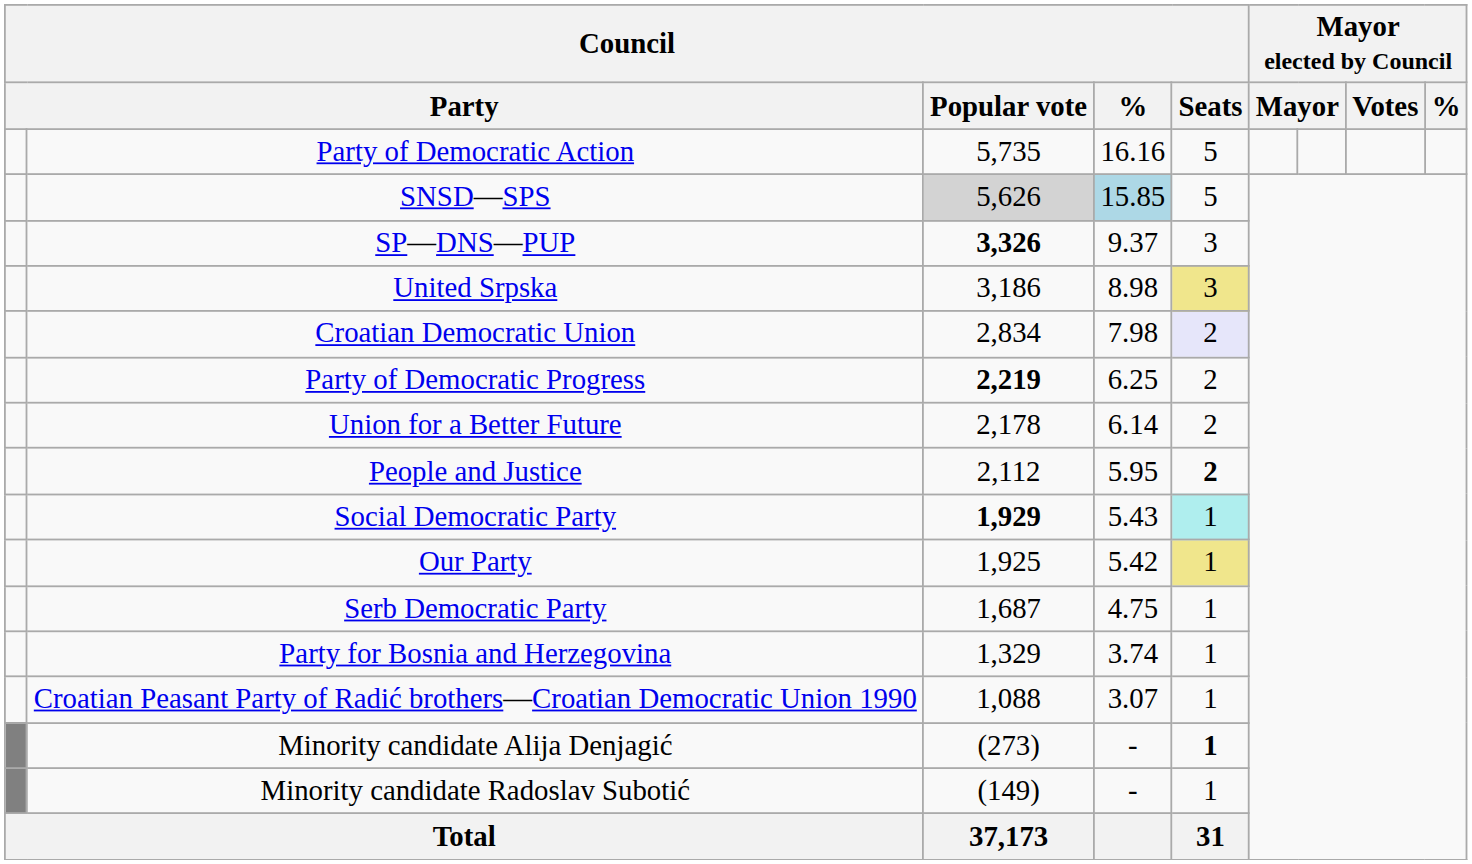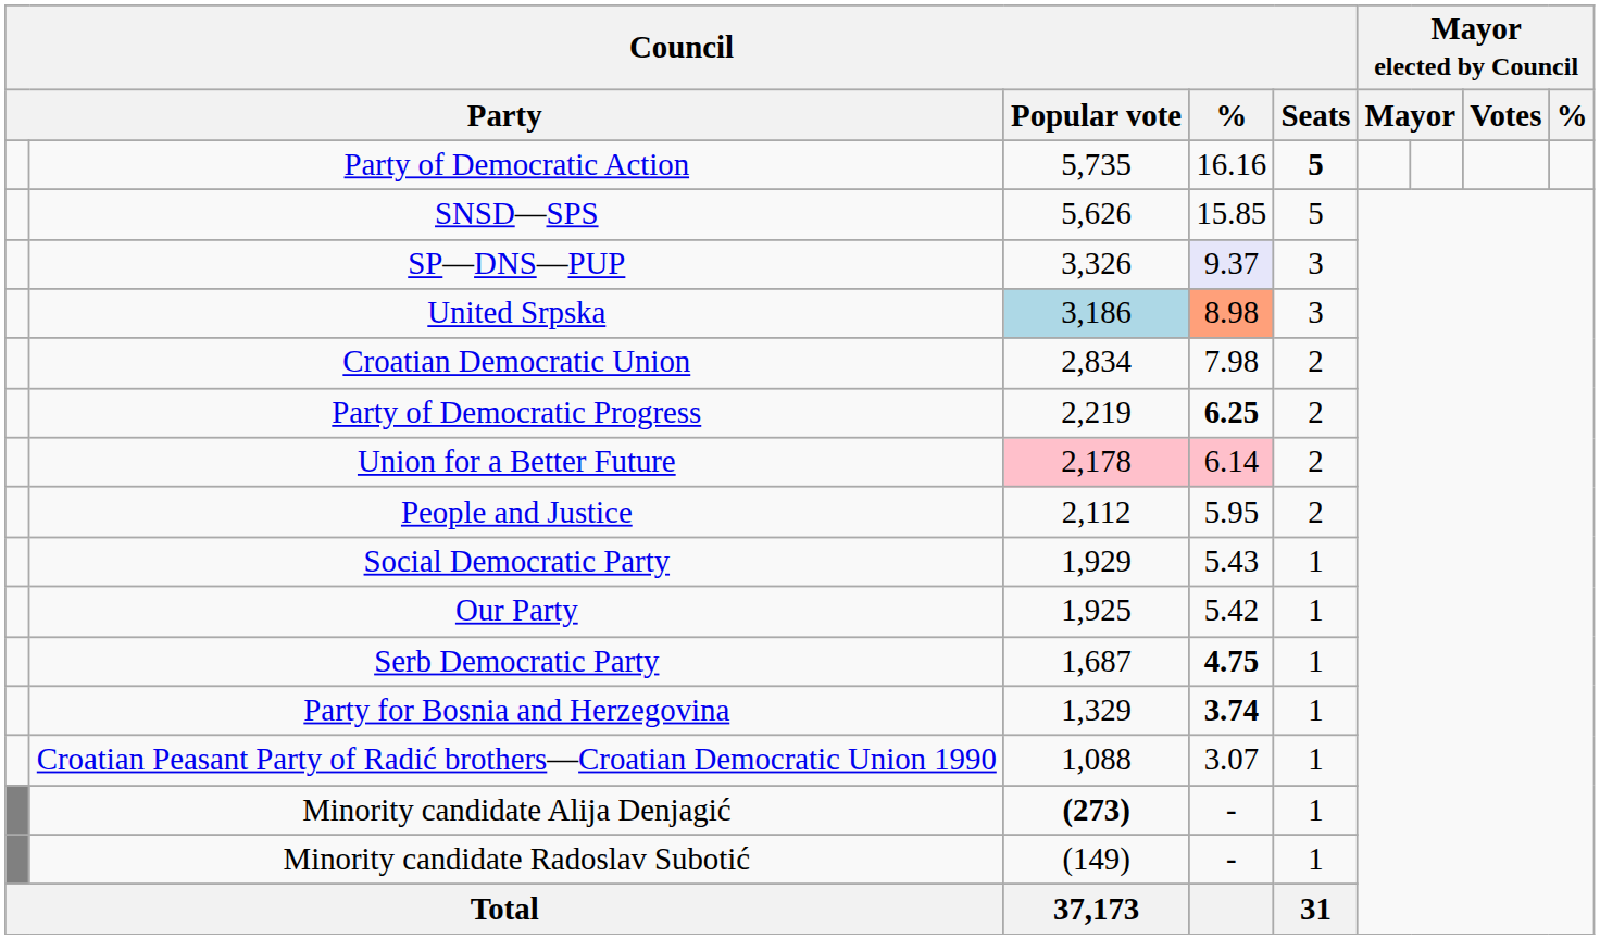Party of Democratic Action | Council / Seats: normal -> bold
SNSD—SPS | Council / Popular vote: lightgrey background -> no background
SNSD—SPS | Council / %: lightblue background -> no background
SP—DNS—PUP | Council / Popular vote: bold -> normal
SP—DNS—PUP | Council / %: no background -> lavender background
United Srpska | Council / Popular vote: no background -> lightblue background
United Srpska | Council / %: no background -> lightsalmon background
United Srpska | Council / Seats: khaki background -> no background
Croatian Democratic Union | Council / Seats: lavender background -> no background
Party of Democratic Progress | Council / Popular vote: bold -> normal
Party of Democratic Progress | Council / %: normal -> bold
Union for a Better Future | Council / Popular vote: no background -> pink background
Union for a Better Future | Council / %: no background -> pink background
People and Justice | Council / Seats: bold -> normal
Social Democratic Party | Council / Popular vote: bold -> normal
Social Democratic Party | Council / Seats: paleturquoise background -> no background
Our Party | Council / Seats: khaki background -> no background
Serb Democratic Party | Council / %: normal -> bold
Party for Bosnia and Herzegovina | Council / %: normal -> bold
Minority candidate Alija Denjagić | Council / Popular vote: normal -> bold
Minority candidate Alija Denjagić | Council / Seats: bold -> normal
